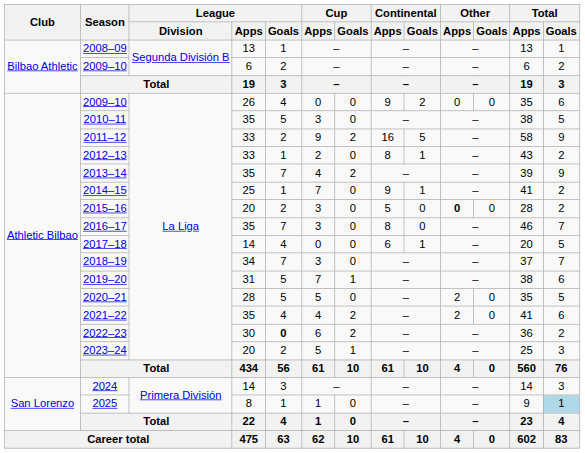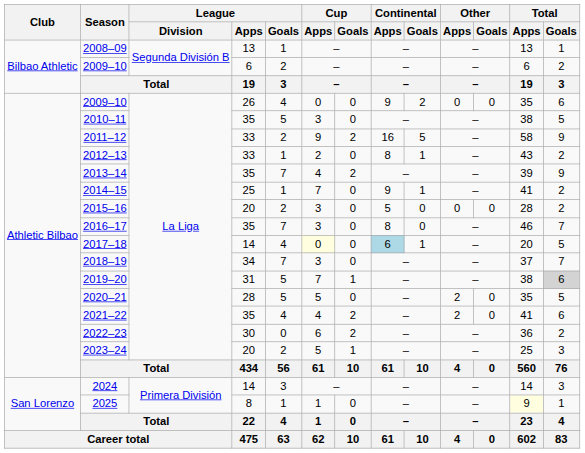2015–16 | Other / Apps: bold -> normal
2017–18 | Cup / Apps: no background -> lightyellow background
2017–18 | Continental / Apps: no background -> lightblue background
2019–20 | Total / Goals: no background -> lightgrey background
2022–23 | League / Goals: bold -> normal
2025 | Total / Apps: no background -> lightyellow background
2025 | Total / Goals: lightblue background -> no background
